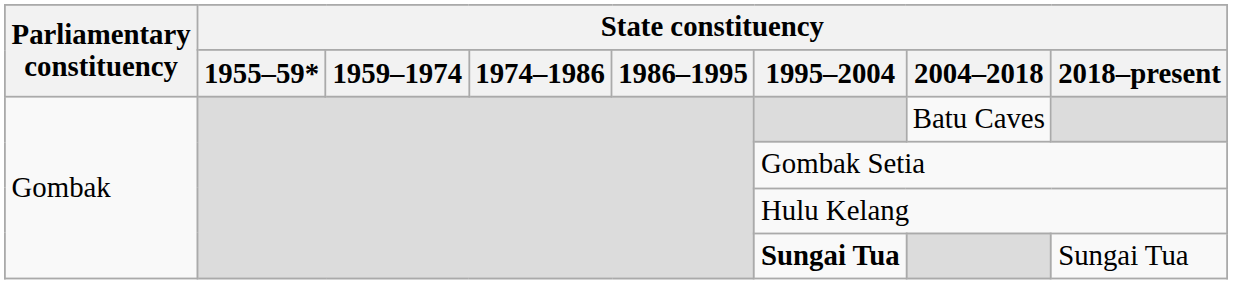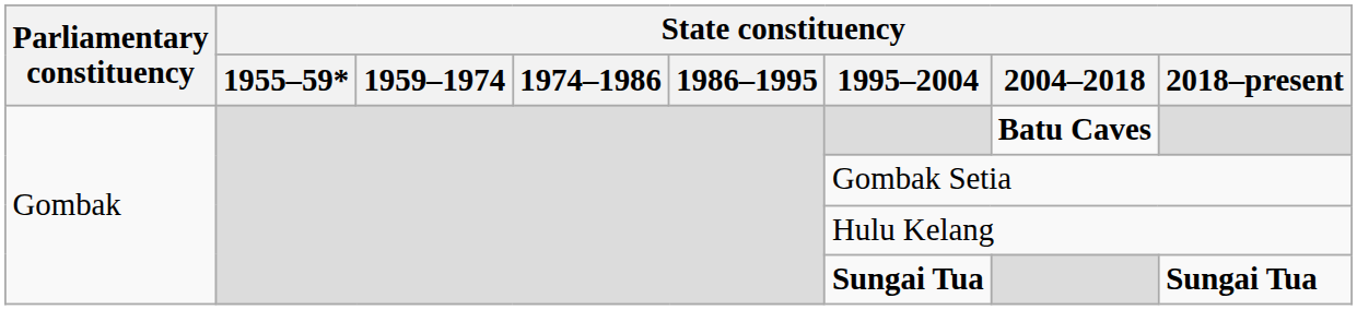row 3 | State constituency / 2004–2018: normal -> bold
row 6 | State constituency / 2018–present: normal -> bold
